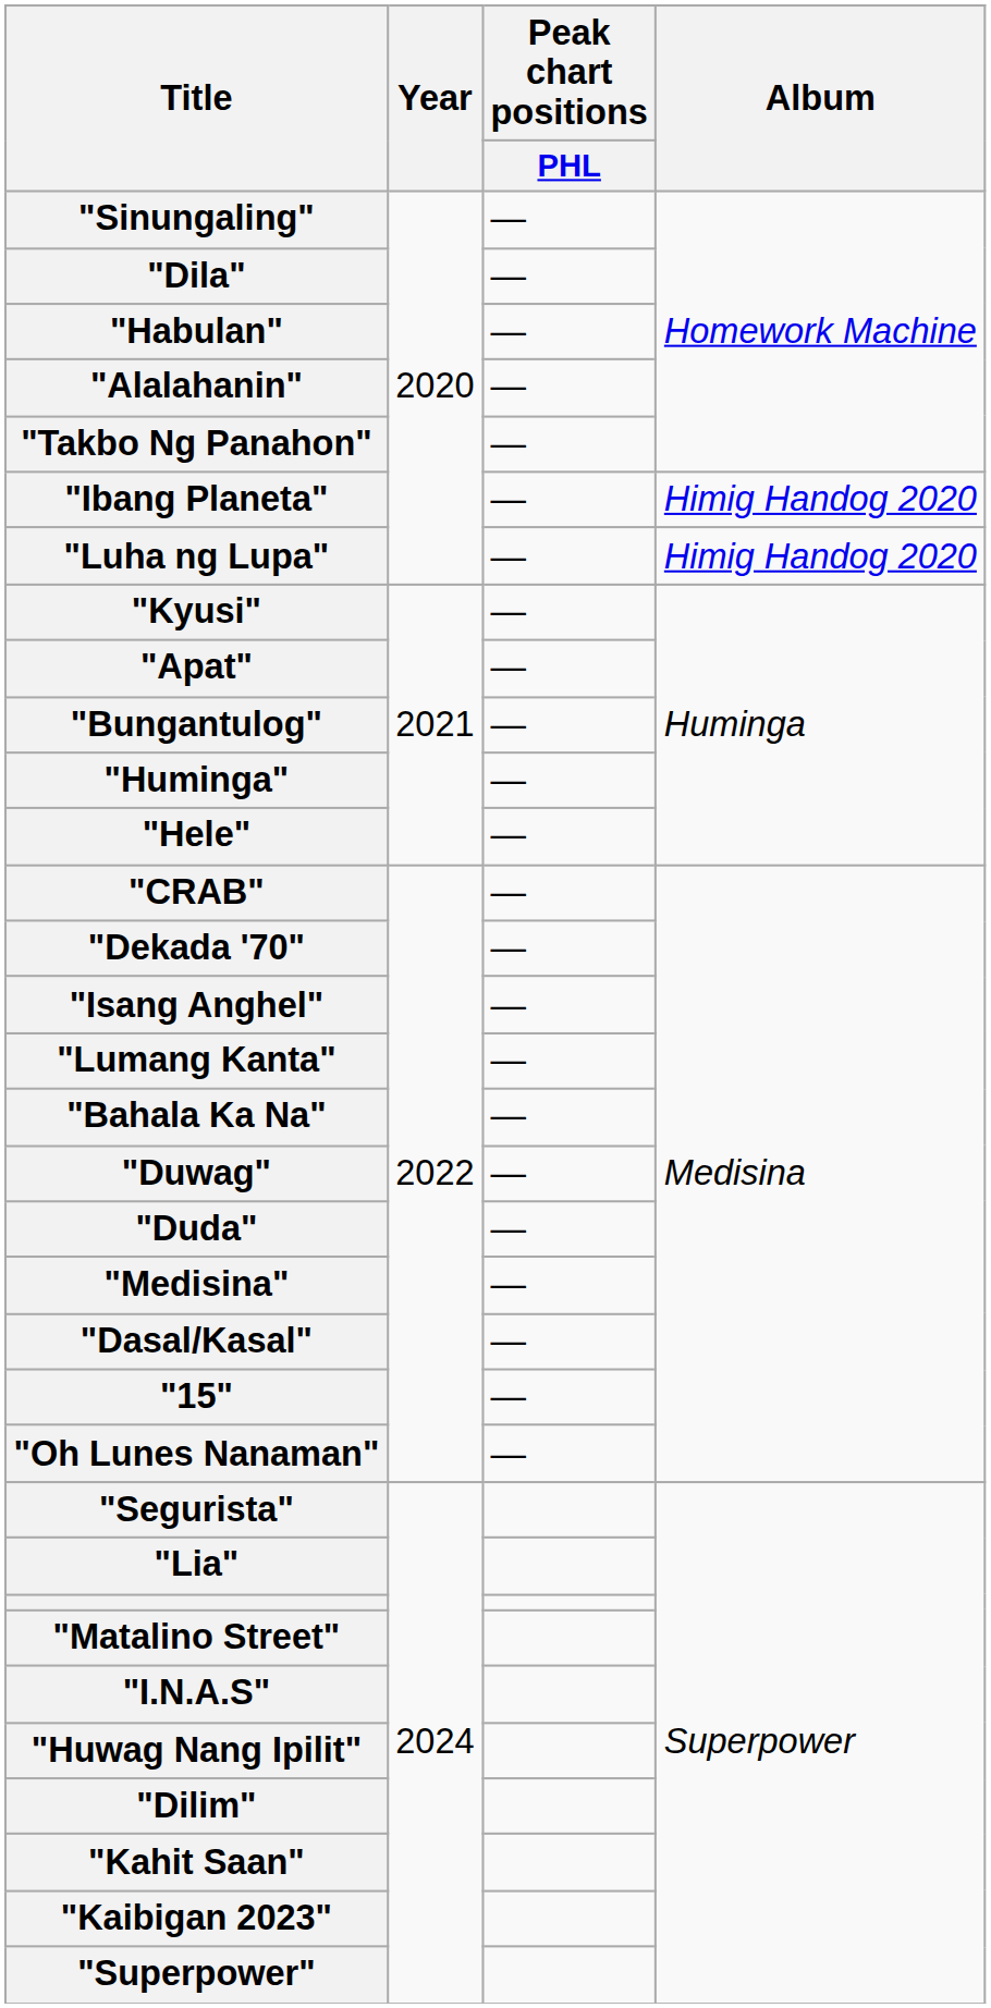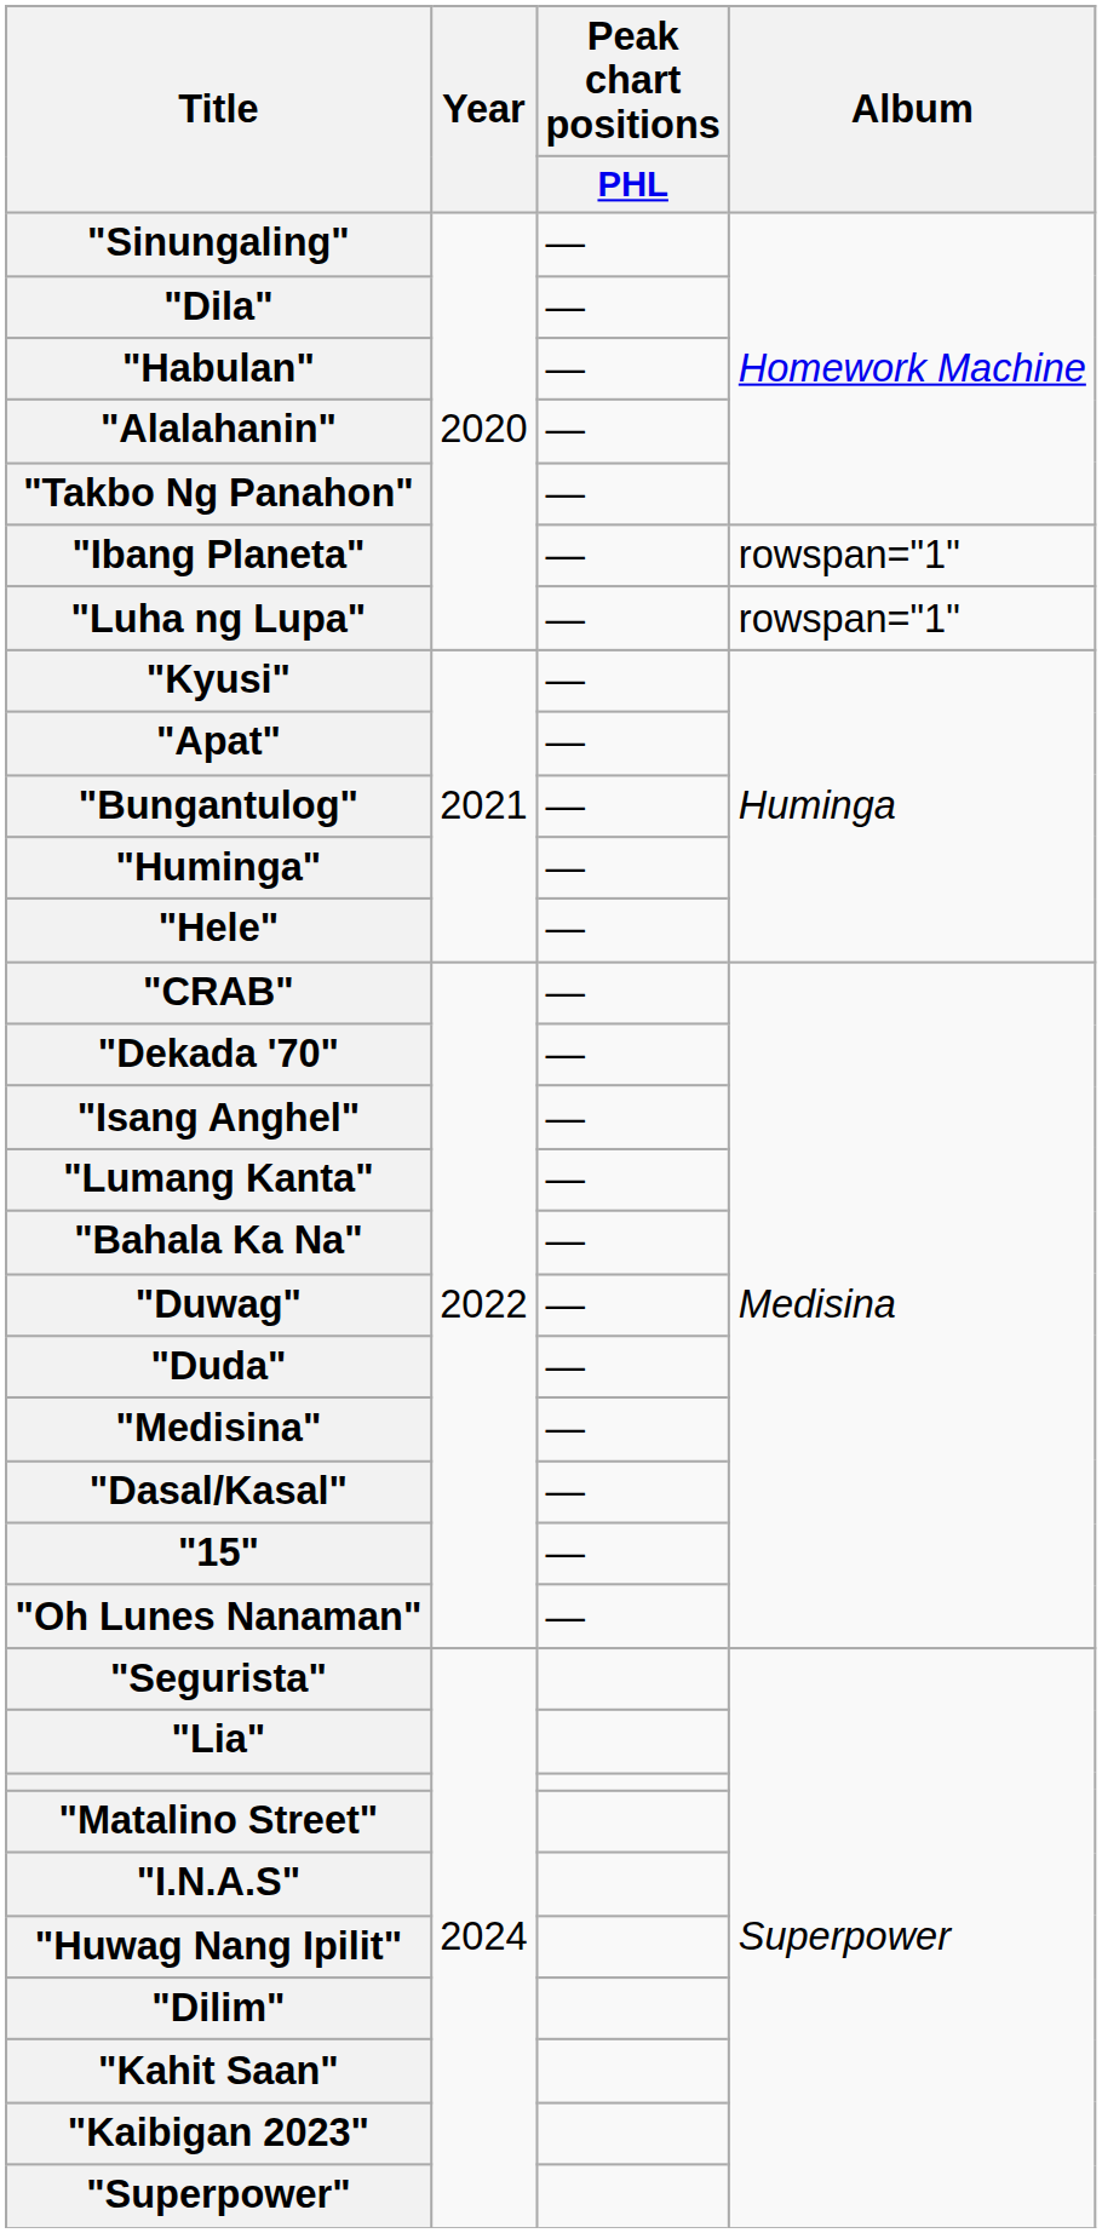"Ibang Planeta" | Album: Himig Handog 2020 -> rowspan="1"
"Luha ng Lupa" | Album: Himig Handog 2020 -> rowspan="1"
